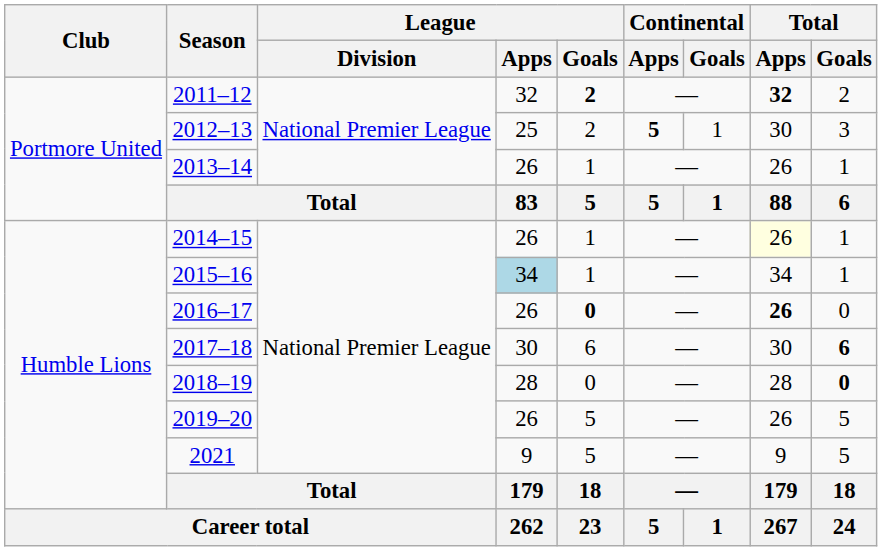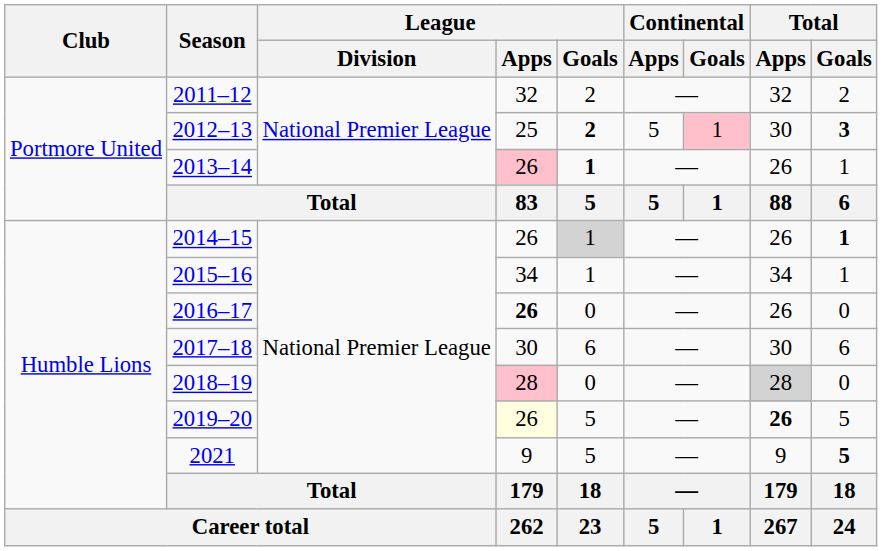2011–12 | League / Goals: bold -> normal
2011–12 | Total / Apps: bold -> normal
2012–13 | League / Goals: normal -> bold
2012–13 | Continental / Apps: bold -> normal
2012–13 | Continental / Goals: no background -> pink background
2012–13 | Total / Goals: normal -> bold
2013–14 | League / Apps: no background -> pink background
2013–14 | League / Goals: normal -> bold
2014–15 | League / Goals: no background -> lightgrey background
2014–15 | Total / Apps: lightyellow background -> no background
2014–15 | Total / Goals: normal -> bold
2015–16 | League / Apps: lightblue background -> no background
2016–17 | League / Apps: normal -> bold
2016–17 | League / Goals: bold -> normal
2016–17 | Total / Apps: bold -> normal
2017–18 | Total / Goals: bold -> normal
2018–19 | League / Apps: no background -> pink background
2018–19 | Total / Apps: no background -> lightgrey background
2018–19 | Total / Goals: bold -> normal
2019–20 | League / Apps: no background -> lightyellow background
2019–20 | Total / Apps: normal -> bold
2021 | Total / Goals: normal -> bold
